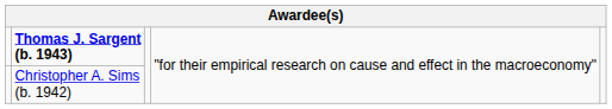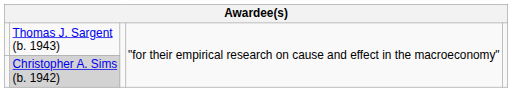Thomas J. Sargent (b. 1943) | column 2: bold -> normal
Christopher A. Sims (b. 1942) | column 2: no background -> lightgrey background
